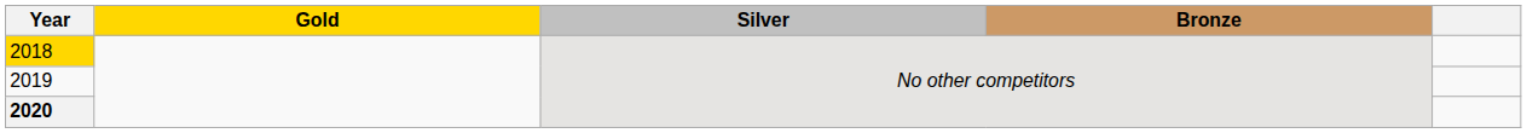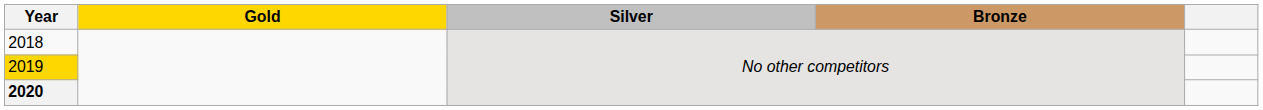2018 | Year: gold background -> no background
2019 | Year: no background -> gold background
